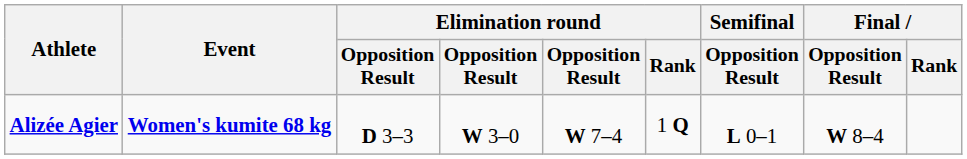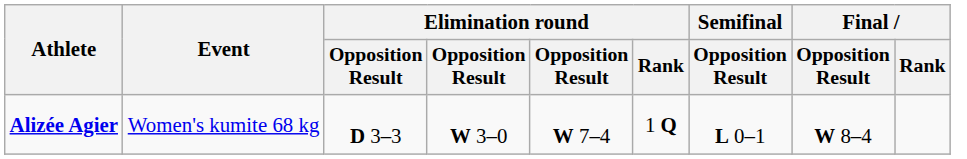Alizée Agier | Event: bold -> normal
